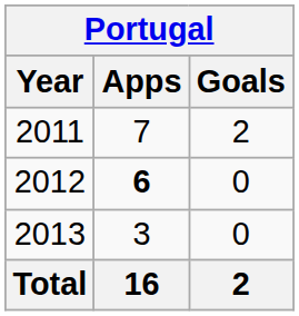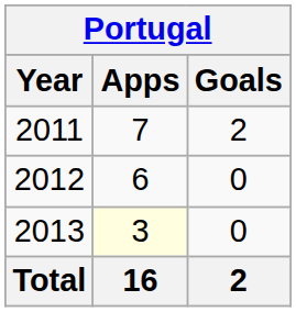2012 | Apps: bold -> normal
2013 | Apps: no background -> lightyellow background
